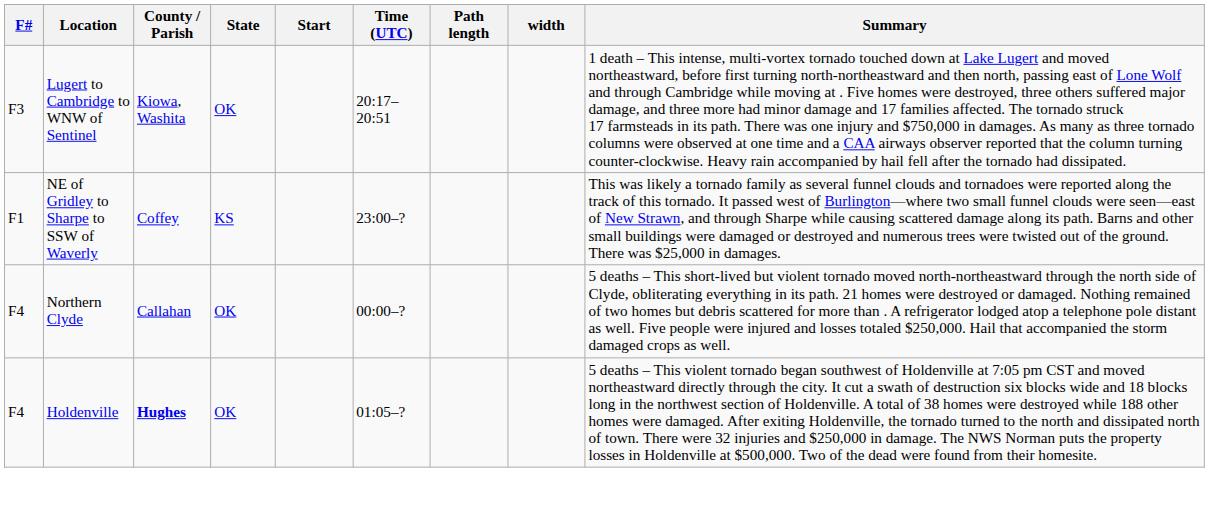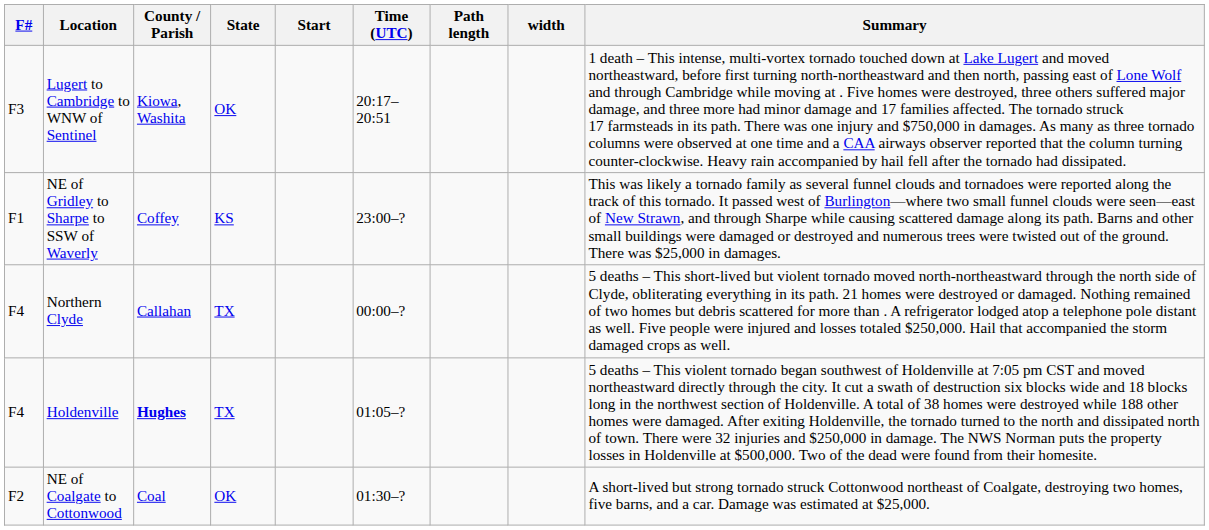Northern Clyde | State: OK -> TX
Holdenville | State: OK -> TX
+ row: F2 | NE of Coalgate to Cottonwood | Coal | OK | 01:30–? | A short-lived but strong tornado struck Cottonwood northeast of Coalgate, destroying two homes, five barns, and a car. Damage was estimated at $25,000.
